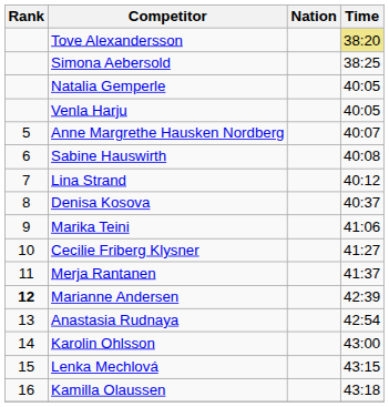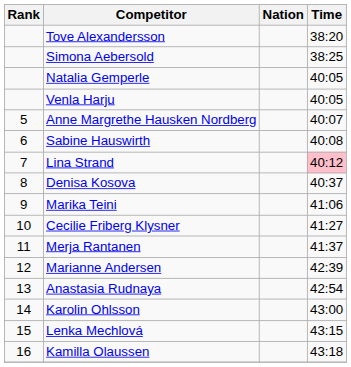Tove Alexandersson | Time: khaki background -> no background
Lina Strand | Time: no background -> pink background
Marianne Andersen | Rank: bold -> normal
